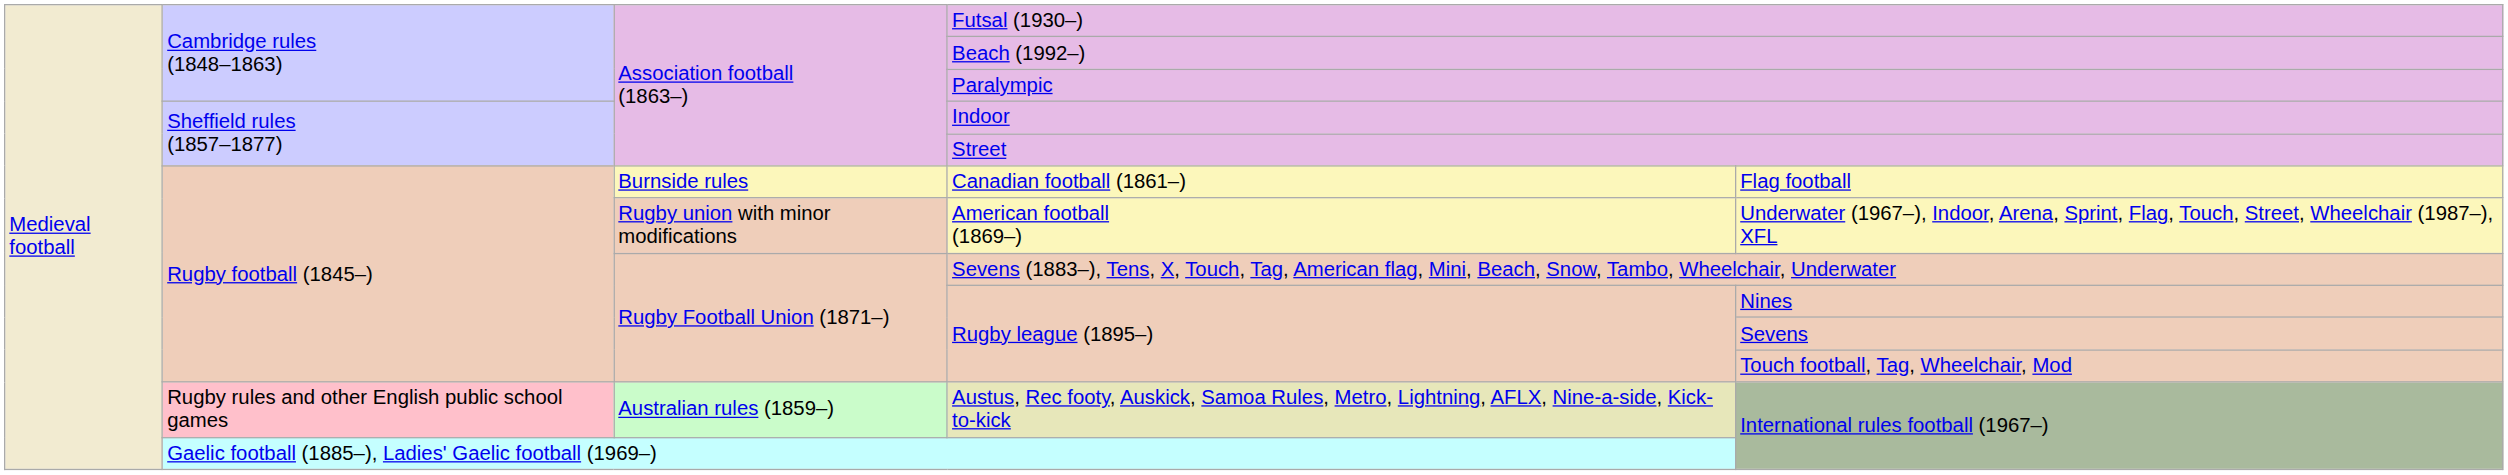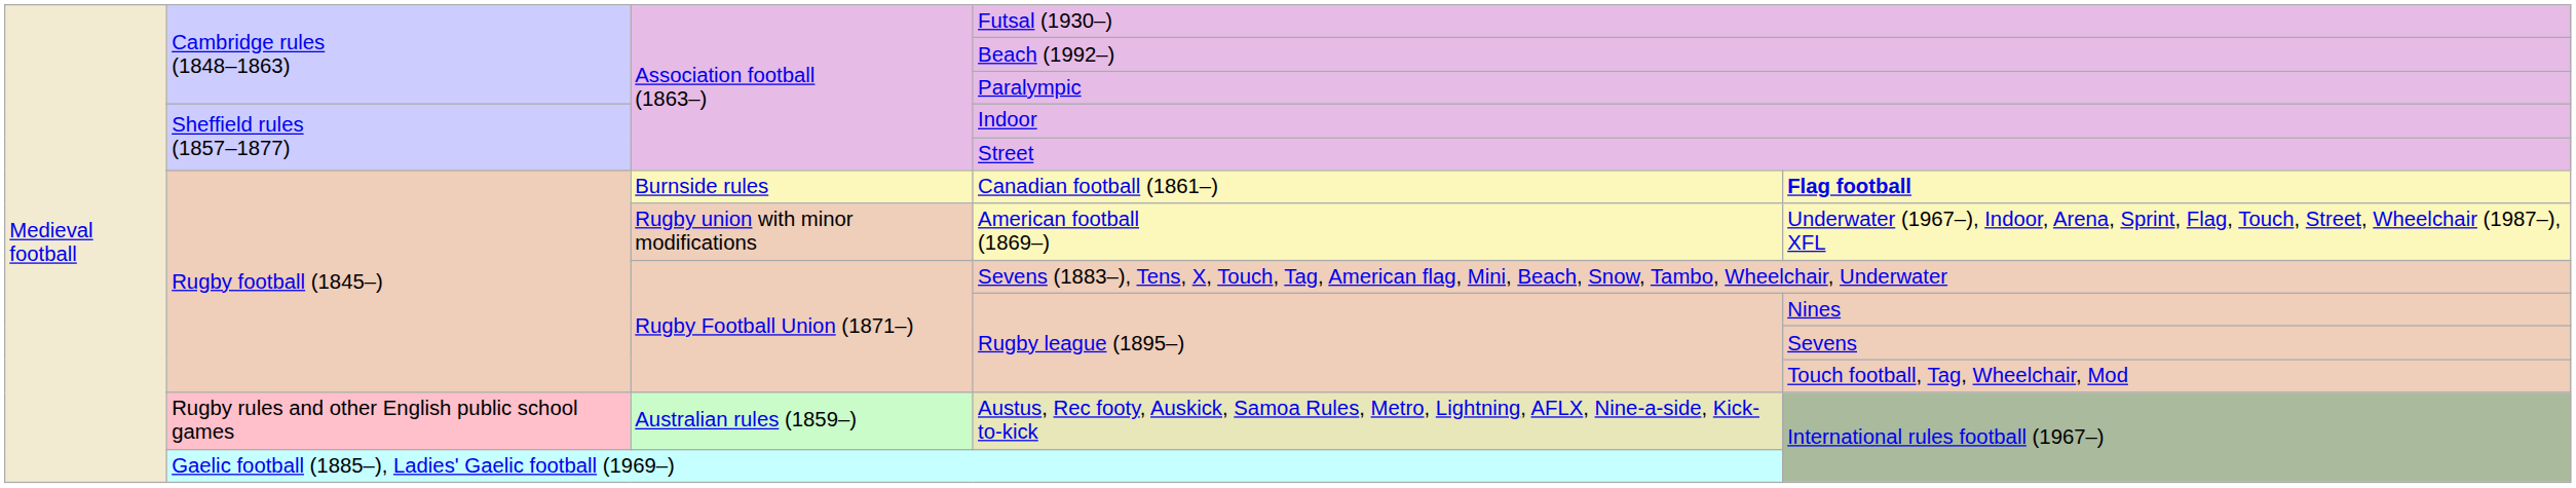Canadian football (1861–) | column 5: normal -> bold
